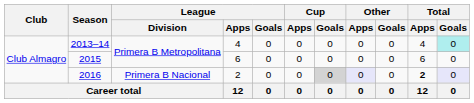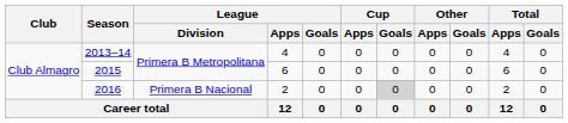2013–14 | Total / Goals: paleturquoise background -> no background
2016 | Other / Apps: lavender background -> no background
2016 | Total / Apps: bold -> normal
2016 | Total / Goals: lavender background -> no background
